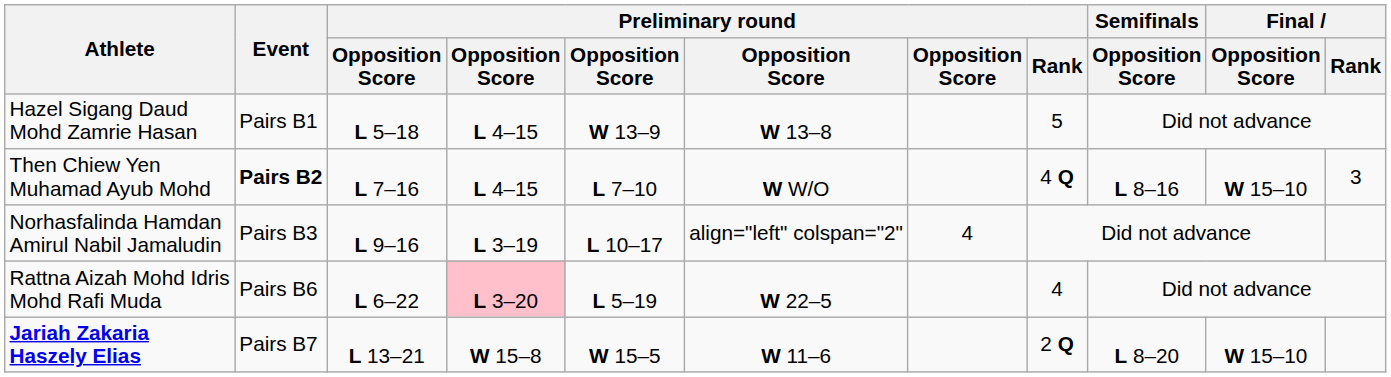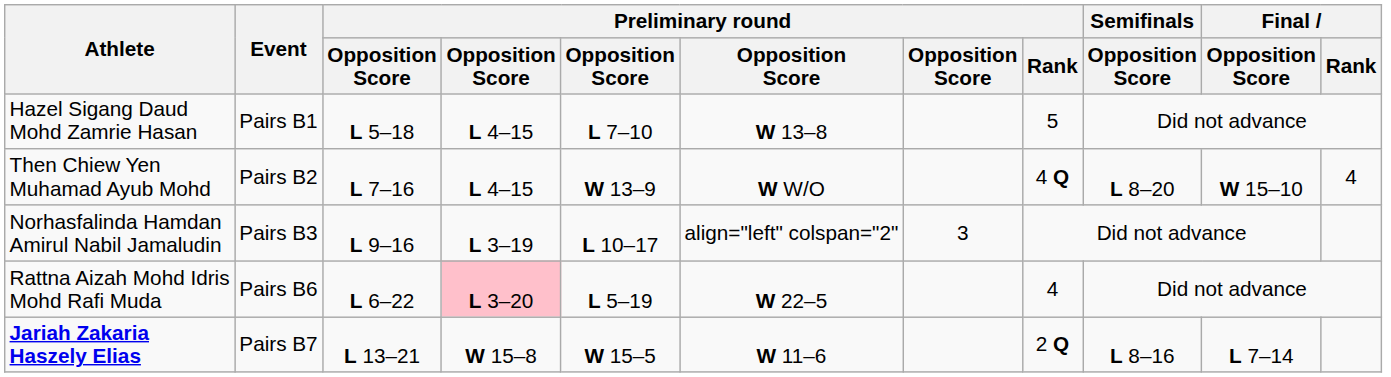Hazel Sigang Daud Mohd Zamrie Hasan | column 5: W 13–9 -> L 7–10
Then Chiew Yen Muhamad Ayub Mohd | Event: bold -> normal
Then Chiew Yen Muhamad Ayub Mohd | column 5: L 7–10 -> W 13–9
Then Chiew Yen Muhamad Ayub Mohd | Semifinals / Opposition Score: L 8–16 -> L 8–20
Then Chiew Yen Muhamad Ayub Mohd | Final / Rank: 3 -> 4
Norhasfalinda Hamdan Amirul Nabil Jamaludin | column 7: 4 -> 3
Jariah Zakaria Haszely Elias | Semifinals / Opposition Score: L 8–20 -> L 8–16
Jariah Zakaria Haszely Elias | Final / Opposition Score: W 15–10 -> L 7–14
